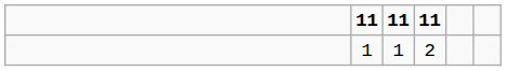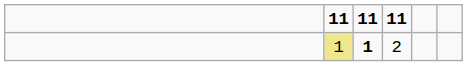row 2 | column 2: no background -> khaki background
row 2 | column 3: normal -> bold
